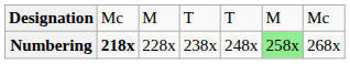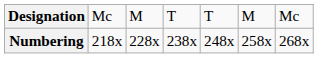Numbering | column 2: bold -> normal
Numbering | column 6: lightgreen background -> no background
